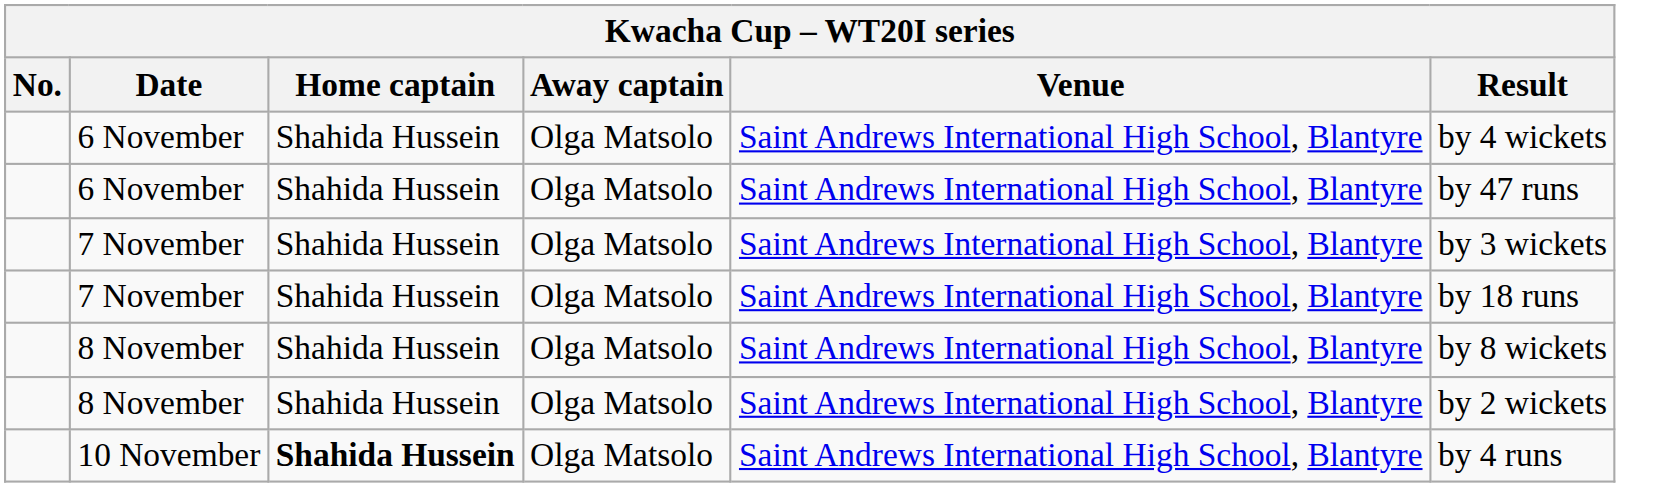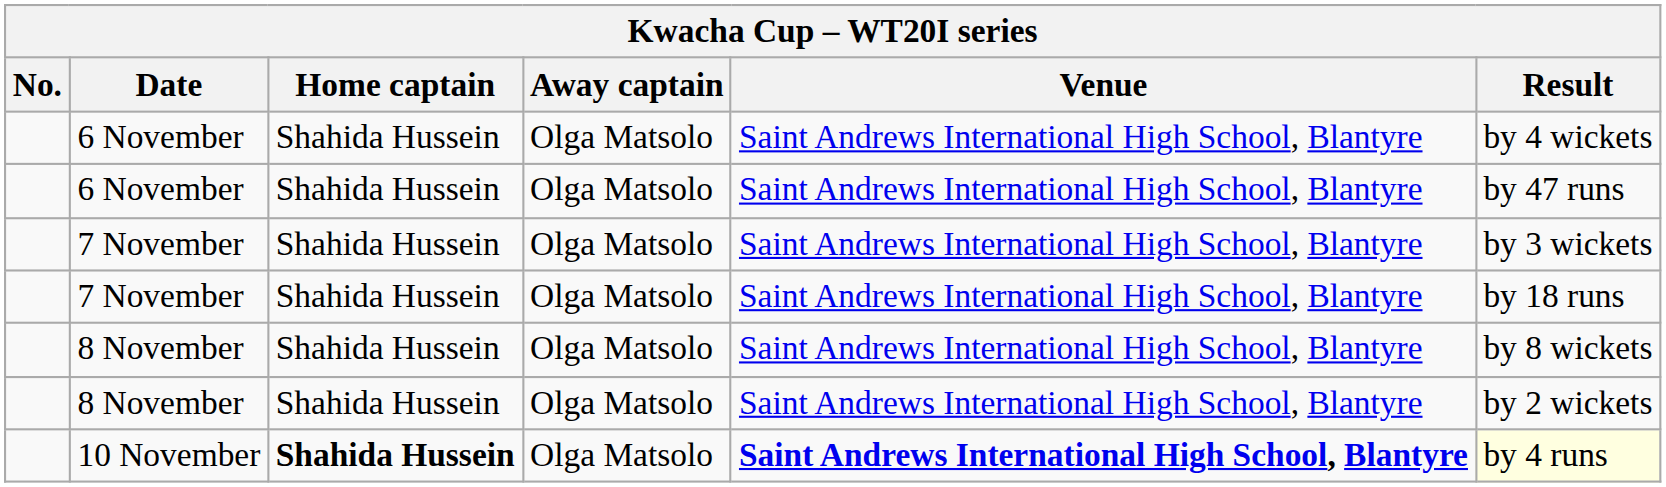10 November | Venue: normal -> bold
10 November | Result: no background -> lightyellow background
